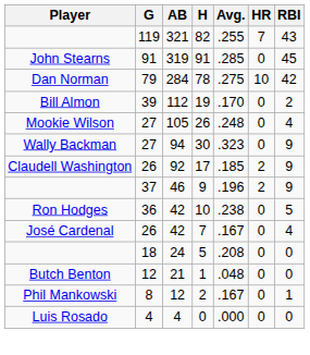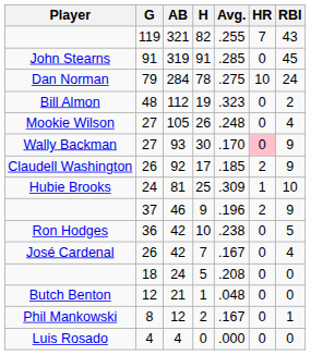78 | RBI: 42 -> 24
19 | G: 39 -> 48
19 | Avg.: .170 -> .323
30 | AB: 94 -> 93
30 | Avg.: .323 -> .170
30 | HR: no background -> pink background
+ row: Hubie Brooks | 24 | 81 | 25 | .309 | 1 | 10
